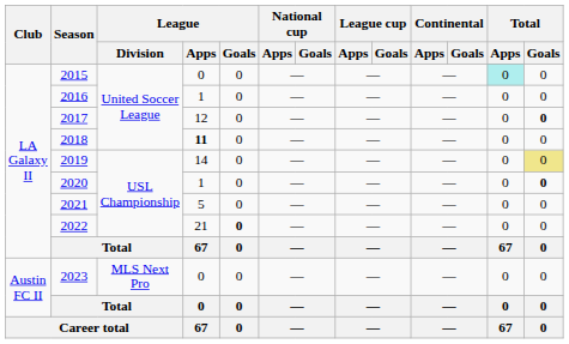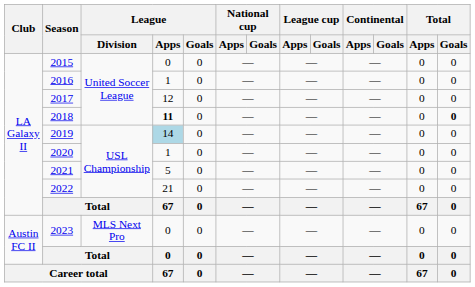2015 | Total / Apps: paleturquoise background -> no background
2017 | Total / Goals: bold -> normal
2018 | Total / Goals: normal -> bold
2019 | League / Apps: no background -> lightblue background
2019 | Total / Goals: khaki background -> no background
2020 | Total / Goals: bold -> normal
2022 | League / Goals: bold -> normal
